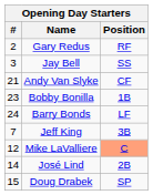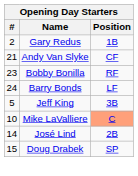Gary Redus | Position: RF -> 1B
- row: 3 | Jay Bell | SS
Bobby Bonilla | Position: 1B -> RF
Jeff King | #: 7 -> 5
Mike LaValliere | #: 12 -> 10
